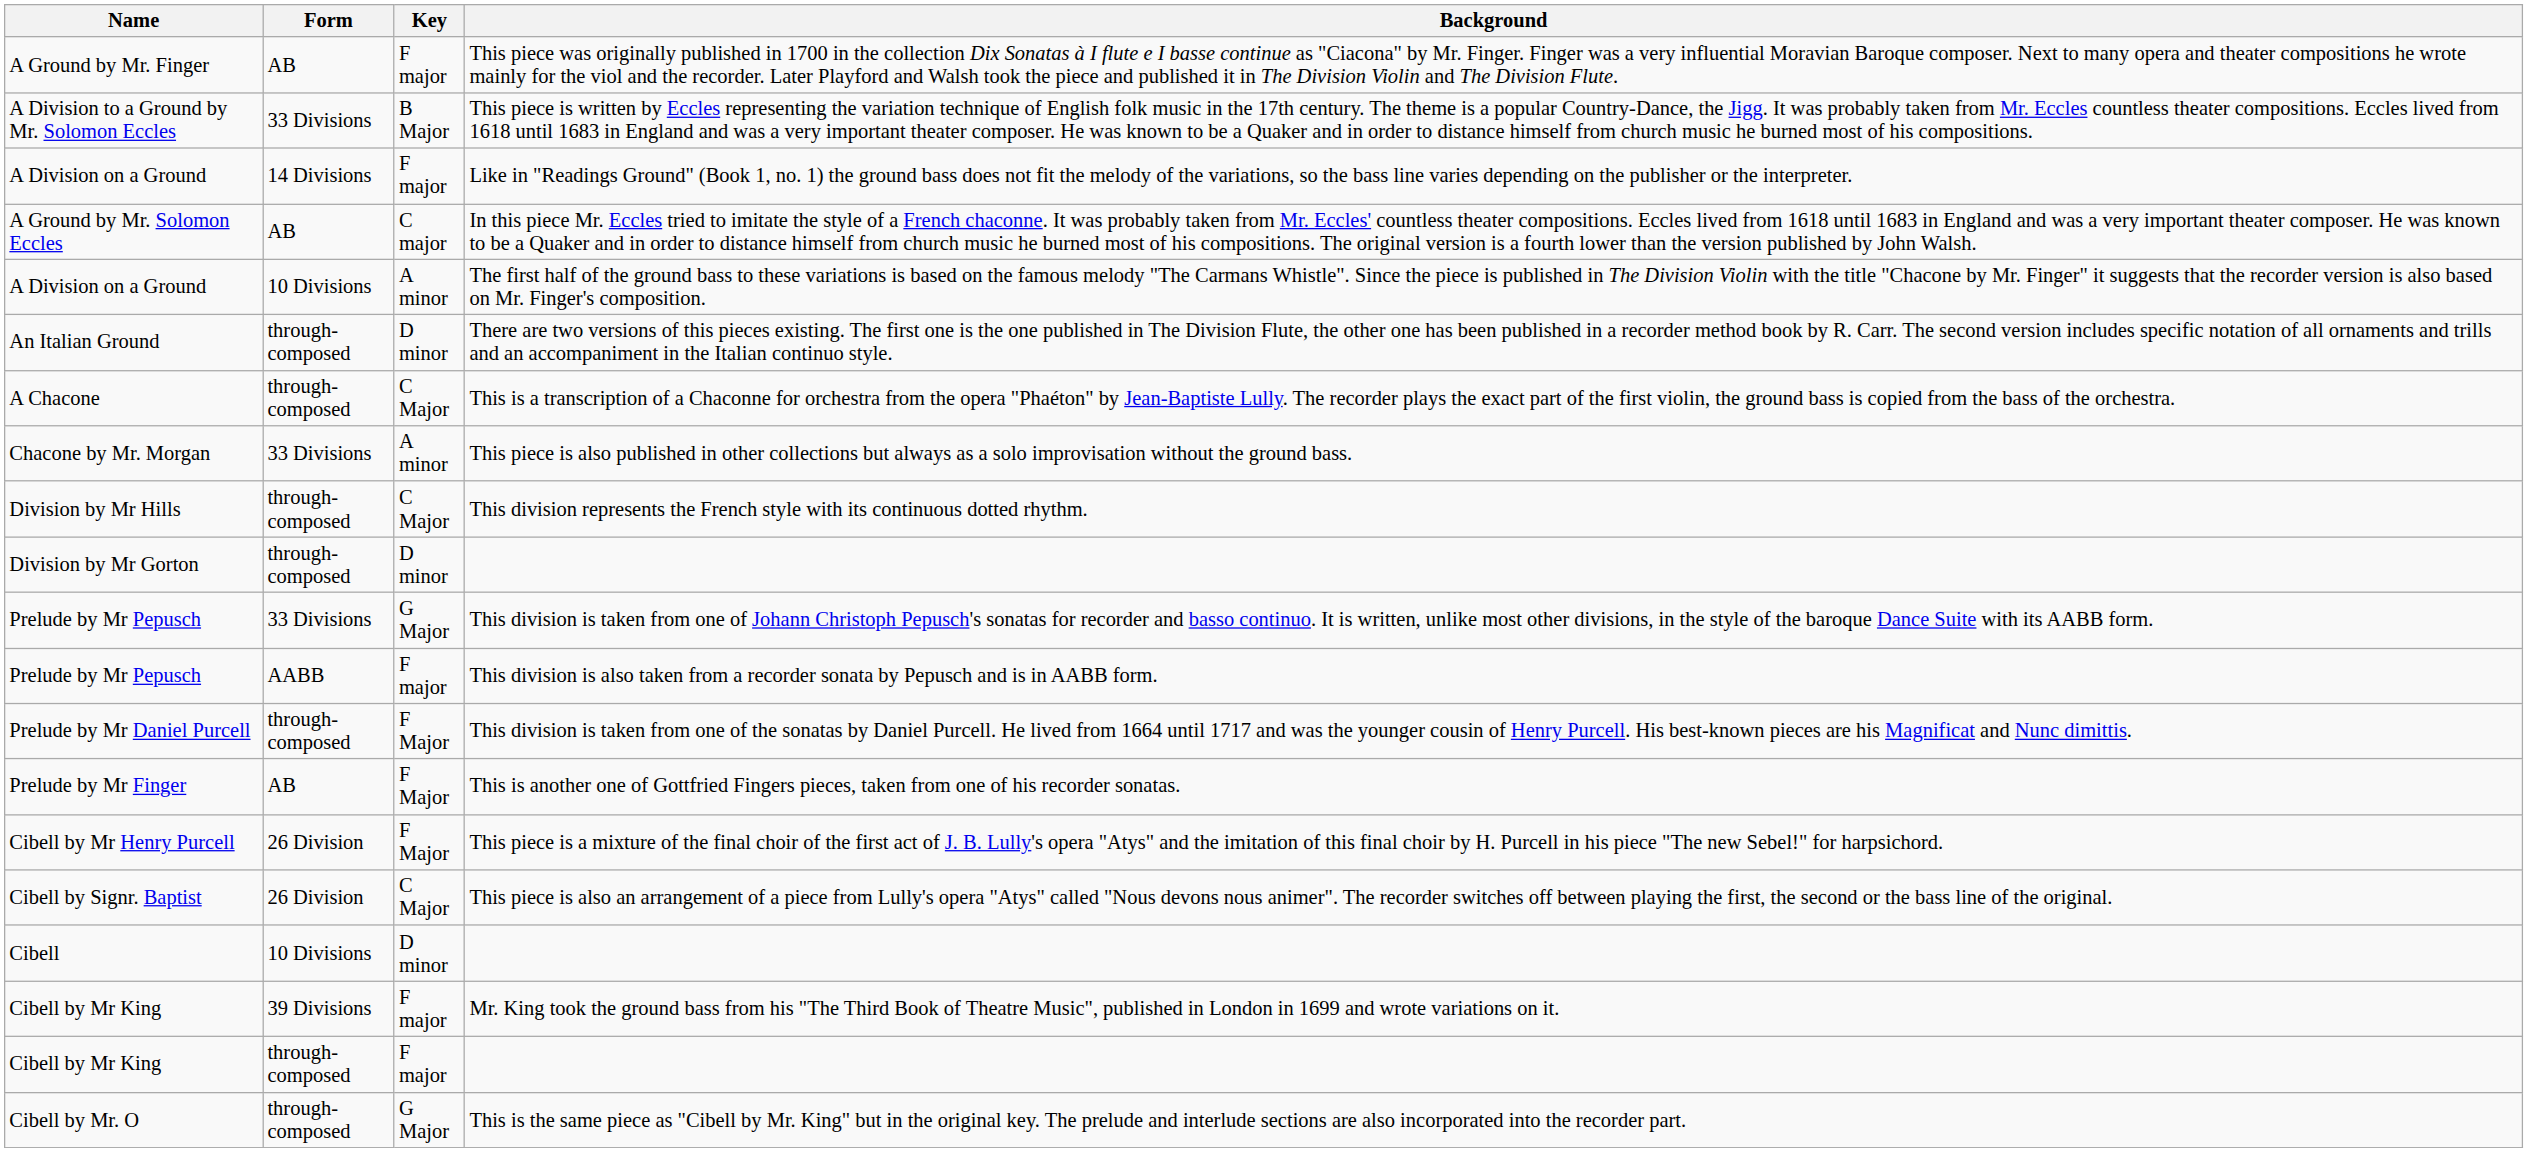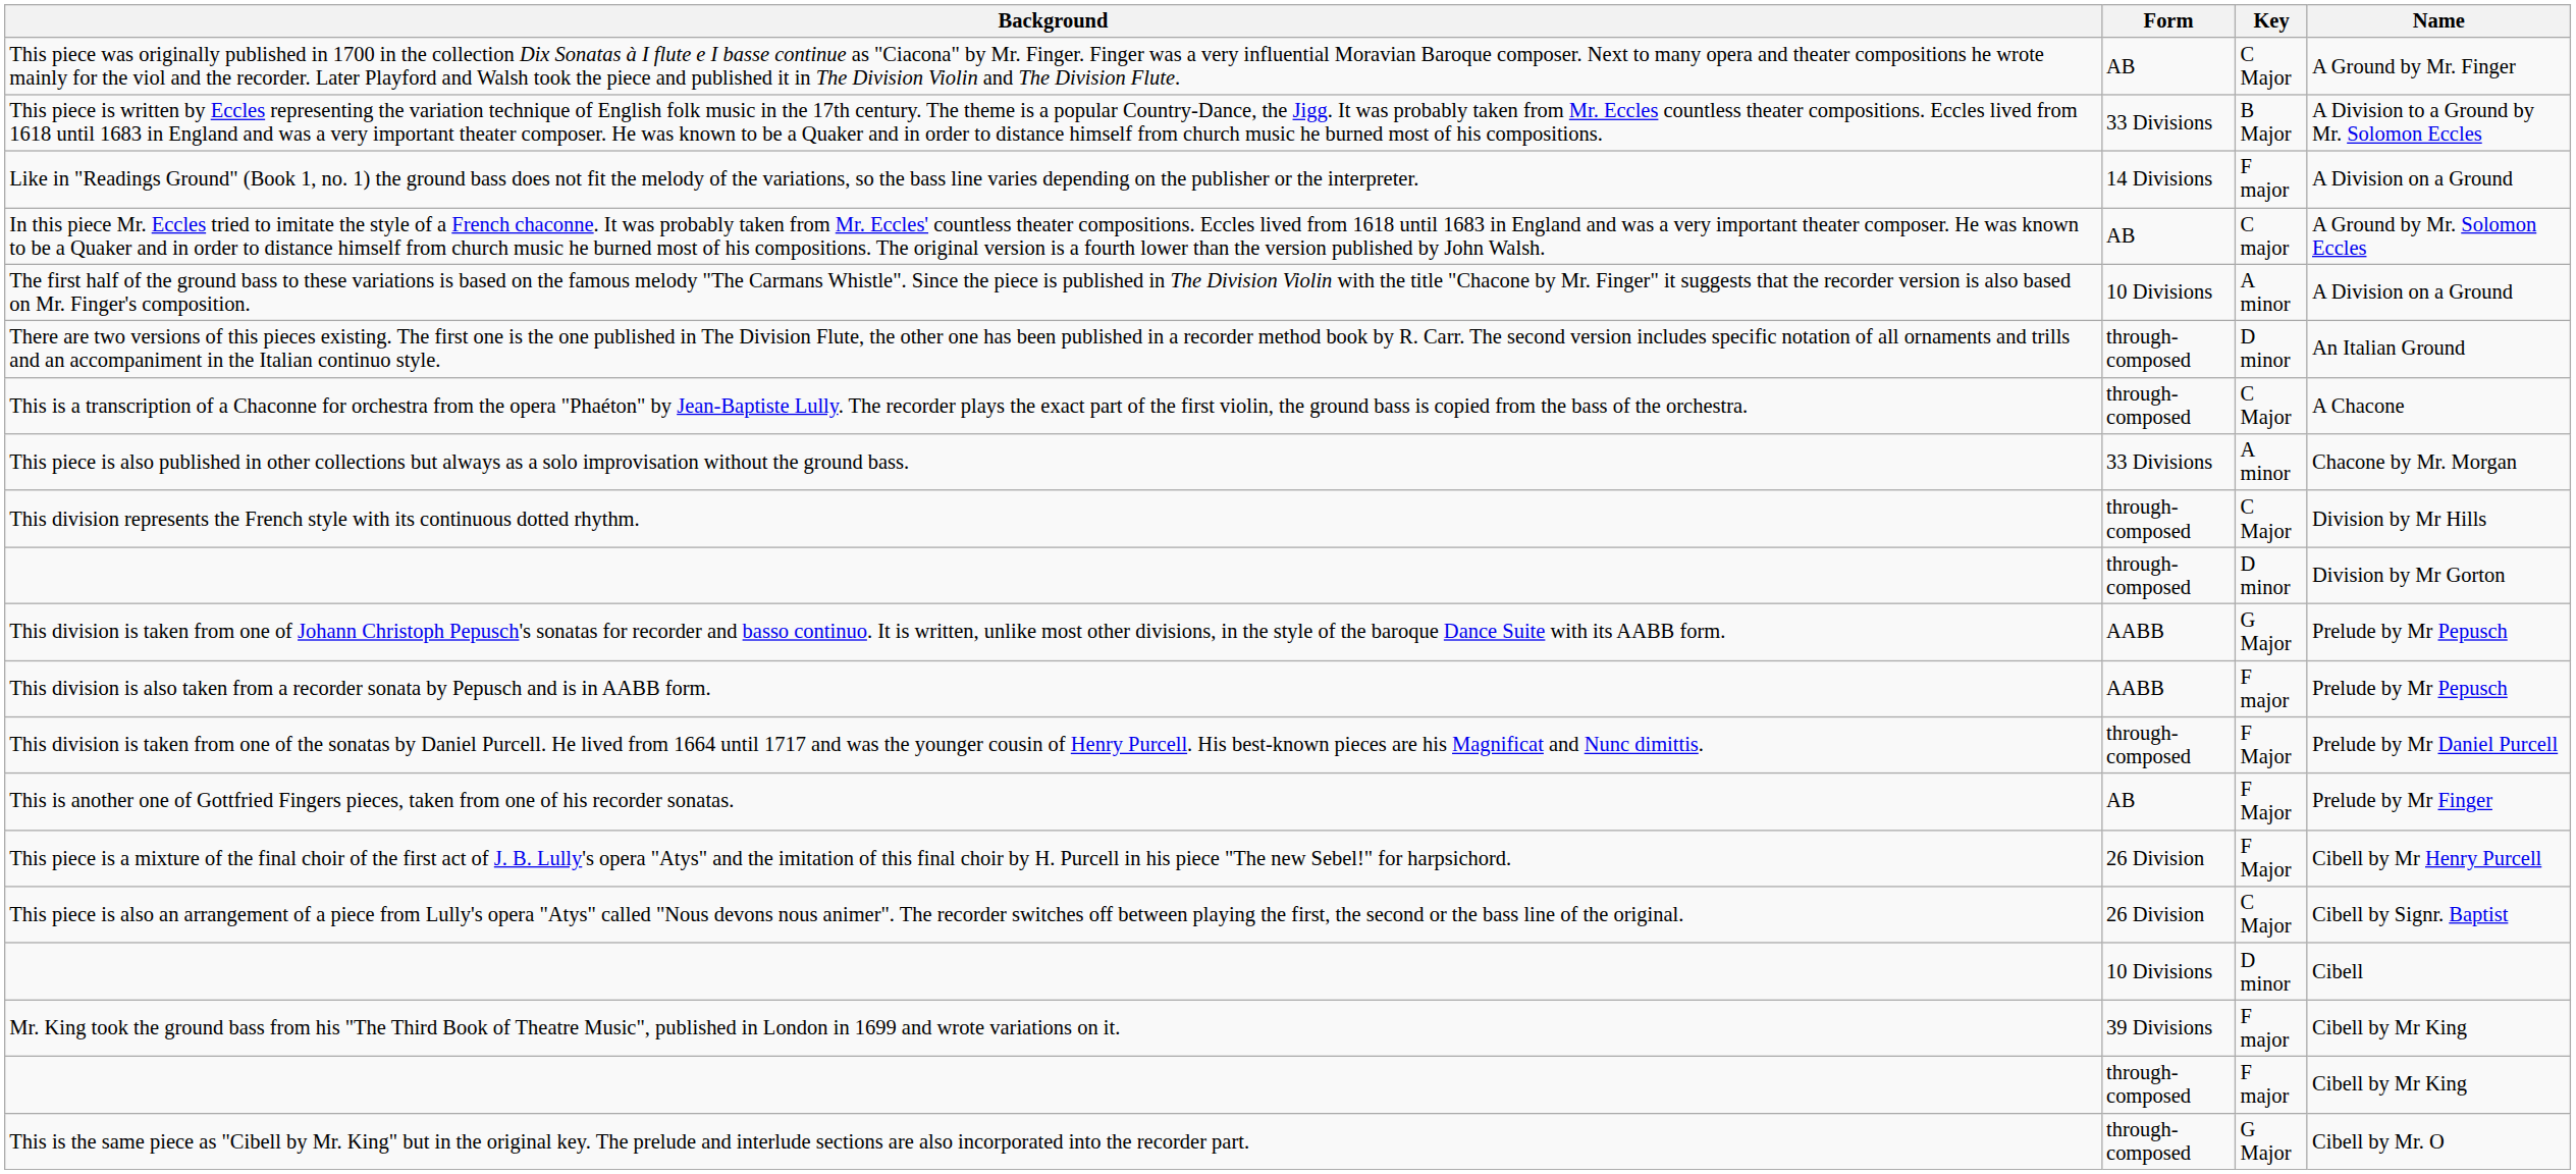columns swapped: Name <-> Background
row 2 | Key: F major -> C Major
row 12 | Form: 33 Divisions -> AABB
